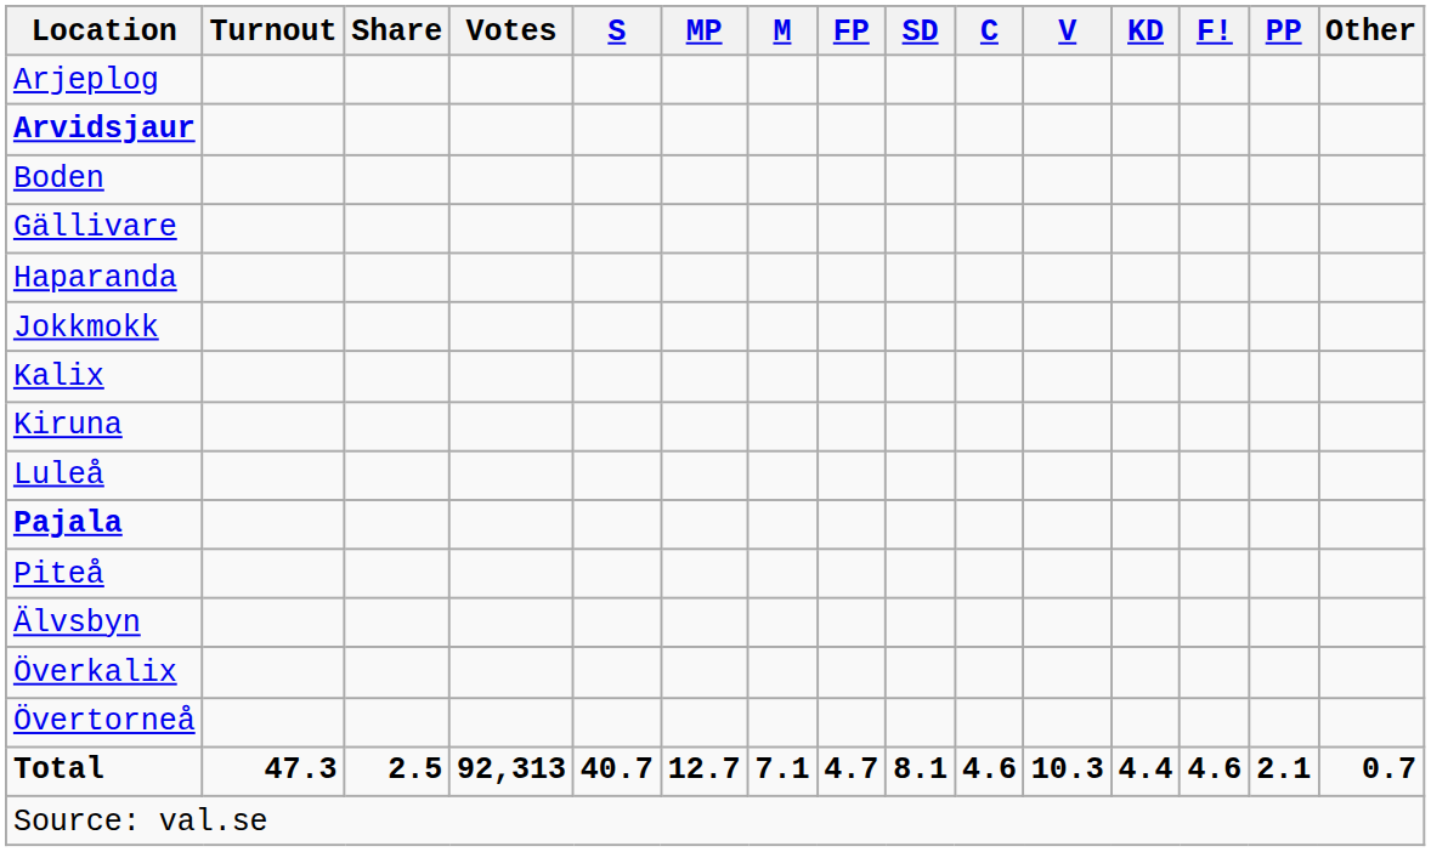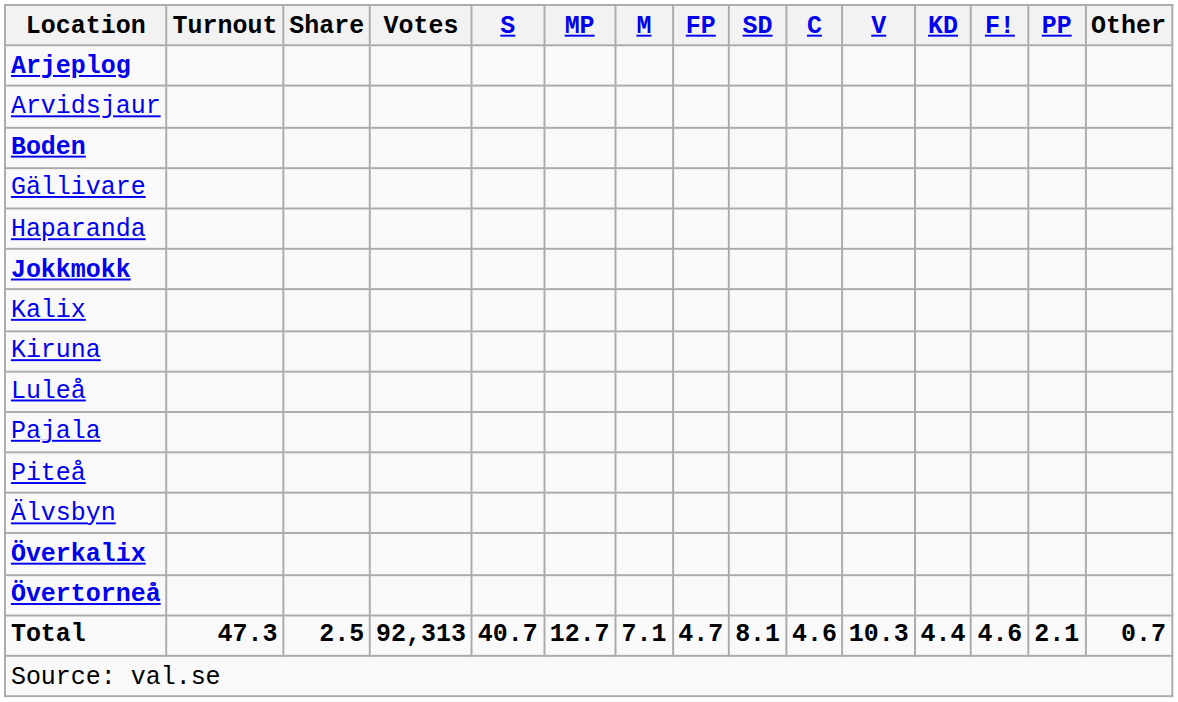Arjeplog | Location: normal -> bold
Arvidsjaur | Location: bold -> normal
Boden | Location: normal -> bold
Jokkmokk | Location: normal -> bold
Pajala | Location: bold -> normal
Överkalix | Location: normal -> bold
Övertorneå | Location: normal -> bold
